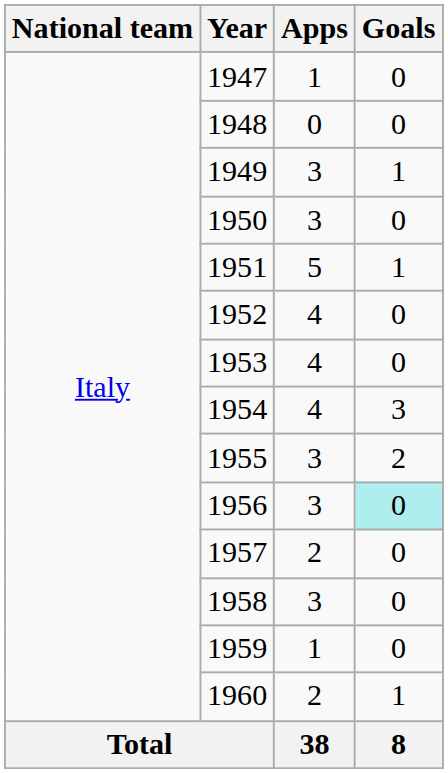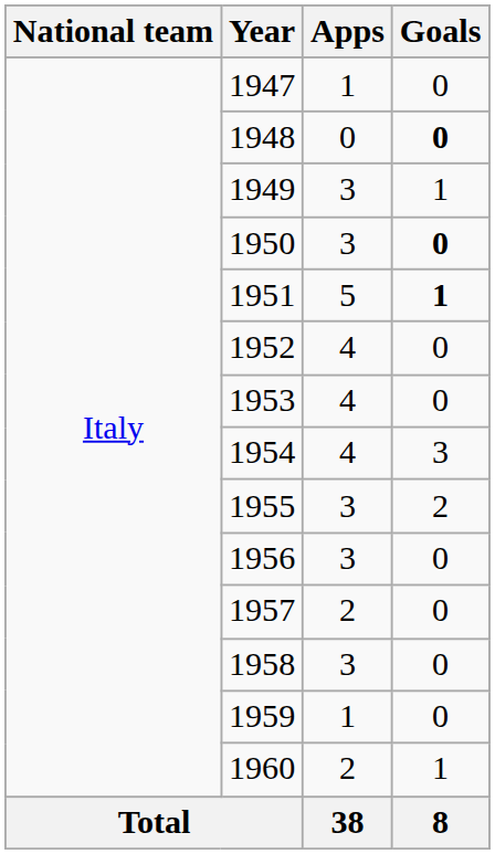1948 | Goals: normal -> bold
1950 | Goals: normal -> bold
1951 | Goals: normal -> bold
1956 | Goals: paleturquoise background -> no background
